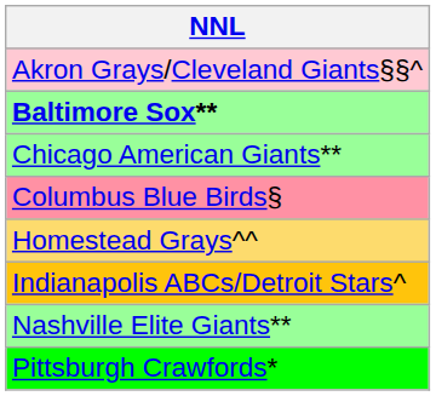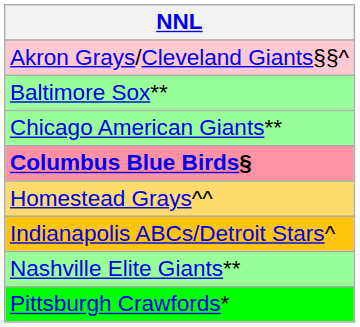row 3 | column 1: bold -> normal
row 5 | column 1: normal -> bold
